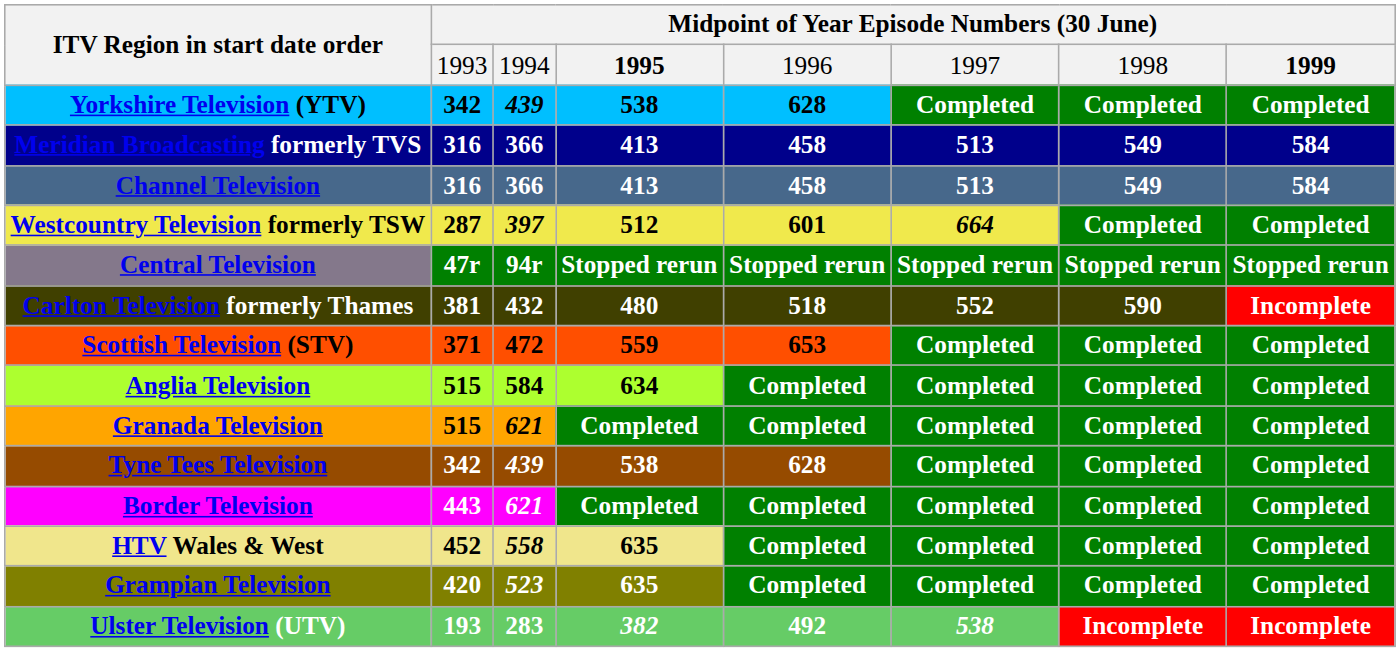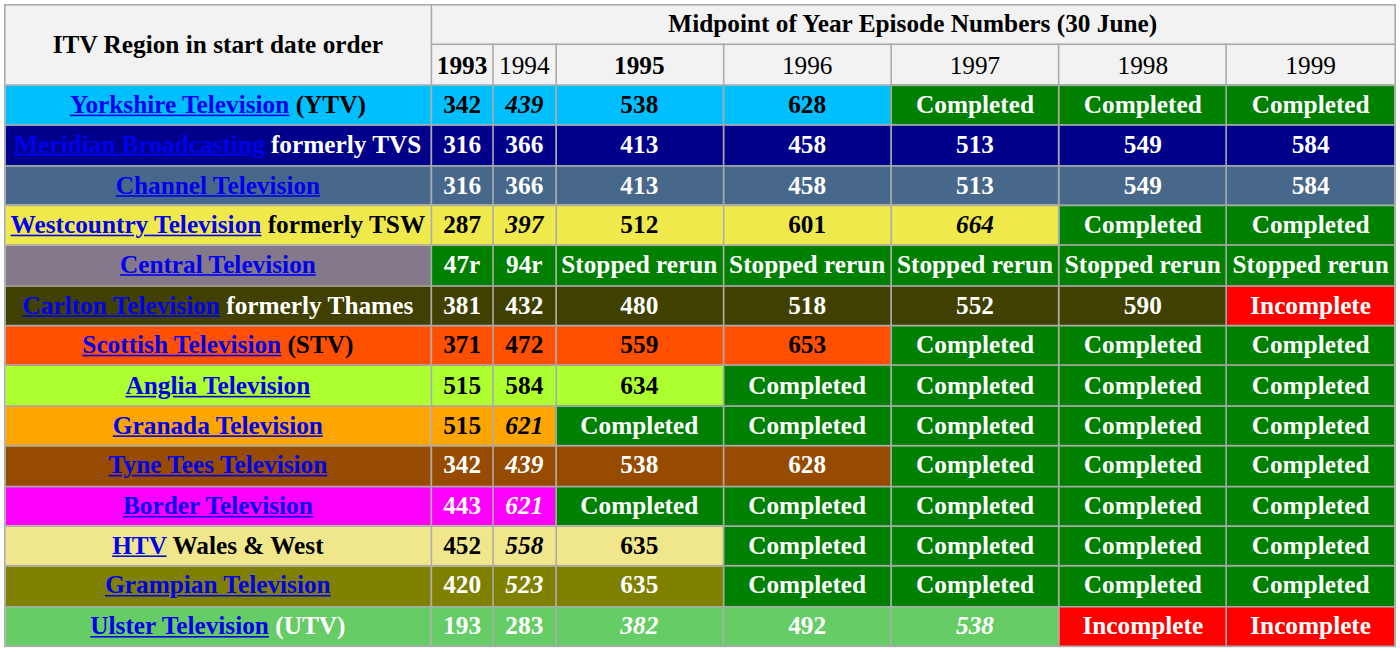row 2 | column 2: normal -> bold
row 2 | column 8: bold -> normal
